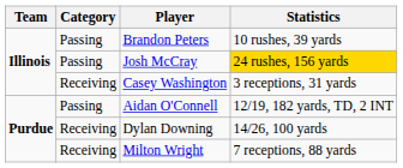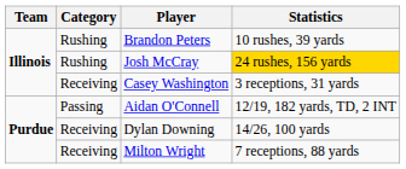Brandon Peters | Category: Passing -> Rushing
Josh McCray | Category: Passing -> Rushing
